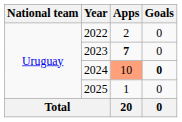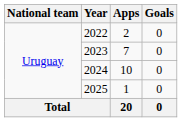2023 | Apps: bold -> normal
2024 | Apps: lightsalmon background -> no background
2024 | Goals: bold -> normal
